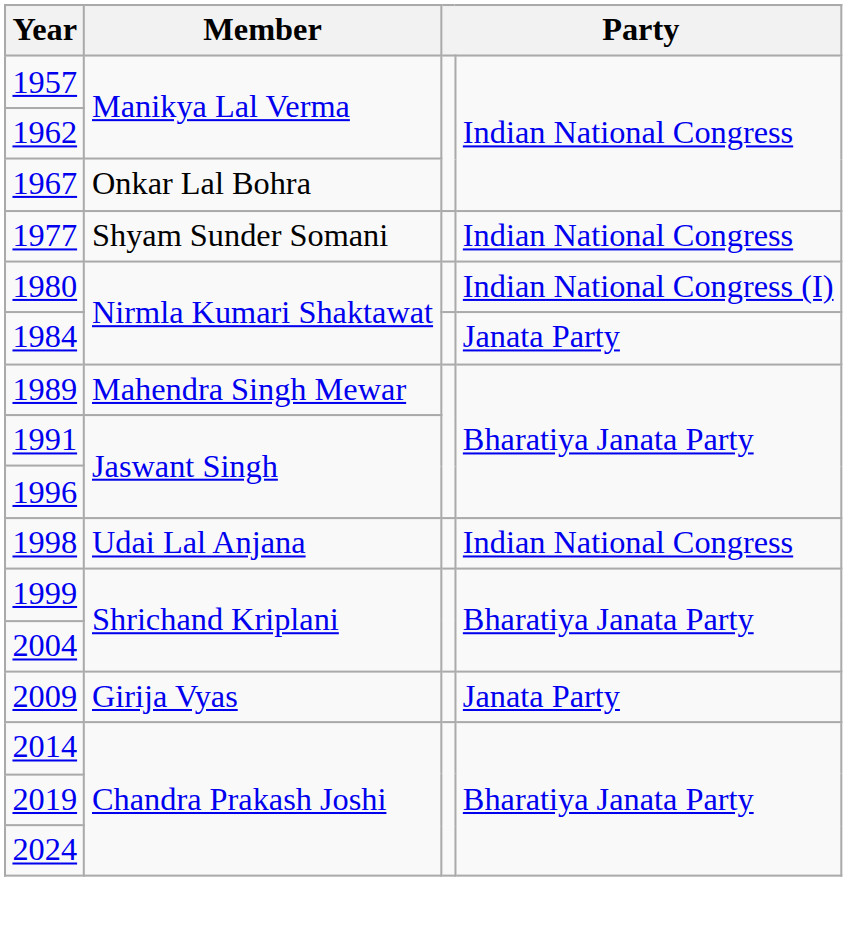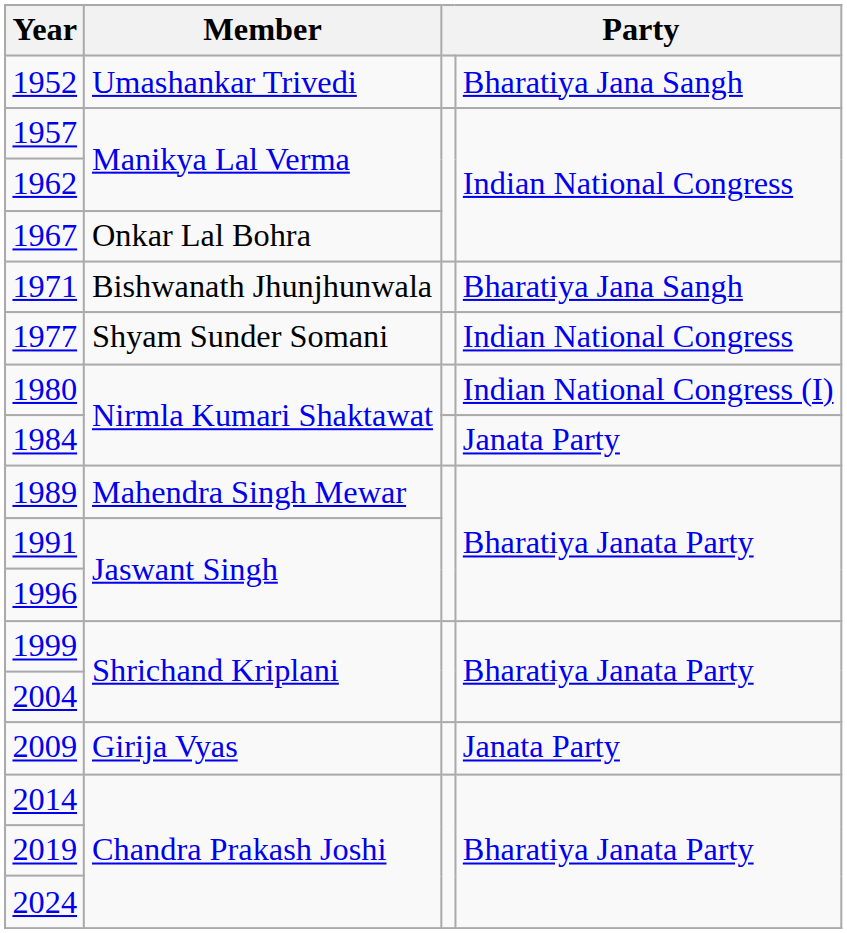+ row: 1952 | Umashankar Trivedi | Bharatiya Jana Sangh
+ row: 1971 | Bishwanath Jhunjhunwala | Bharatiya Jana Sangh
- row: 1998 | Udai Lal Anjana | Indian National Congress
